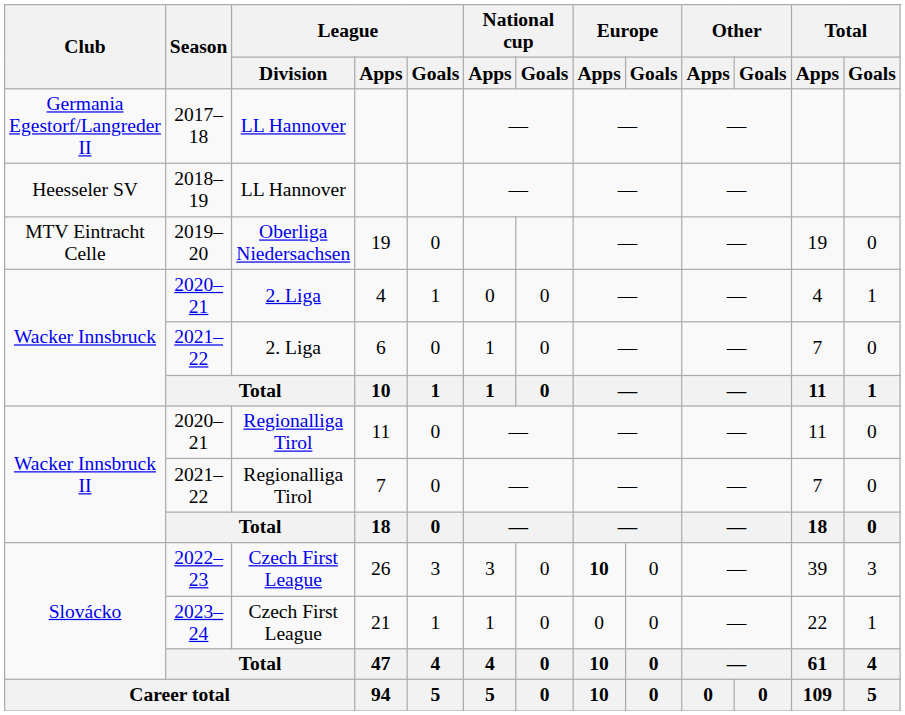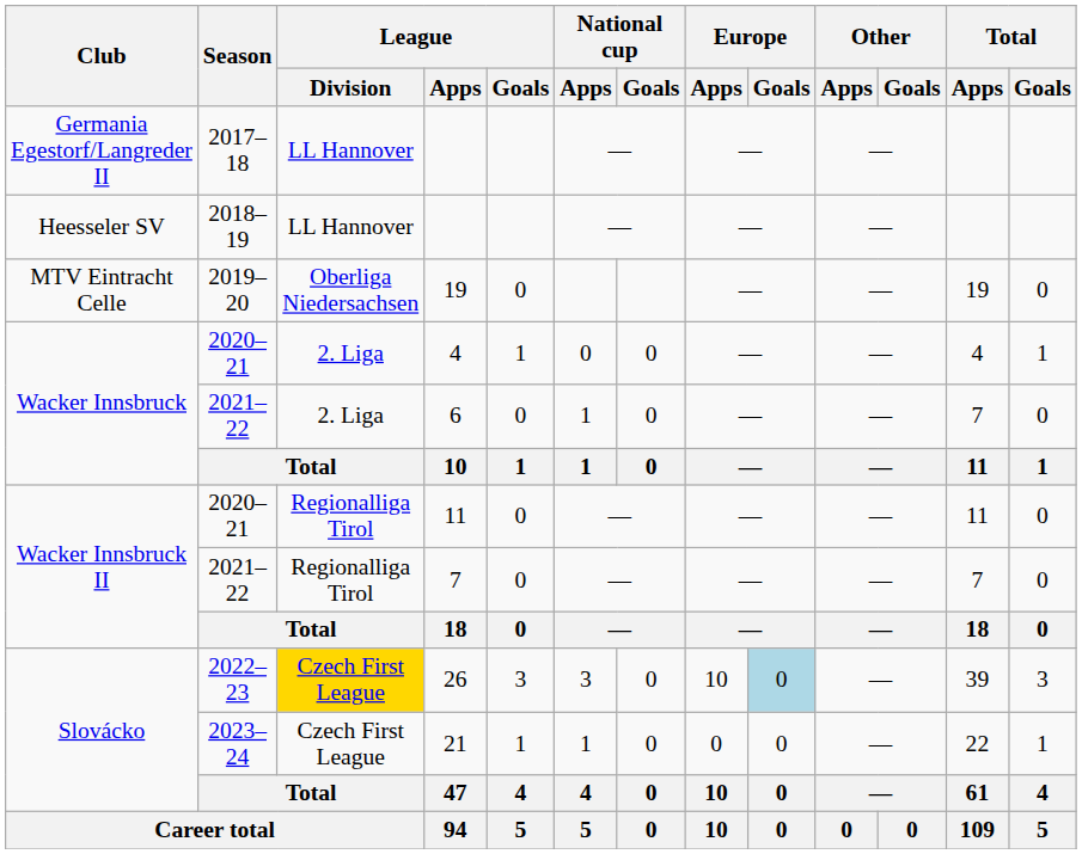26 | League / Division: no background -> gold background
26 | Europe / Apps: bold -> normal
26 | Europe / Goals: no background -> lightblue background
